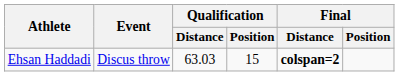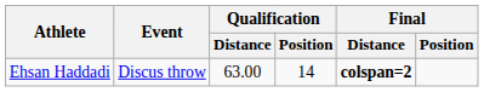Ehsan Haddadi | Qualification / Distance: 63.03 -> 63.00
Ehsan Haddadi | Qualification / Position: 15 -> 14
